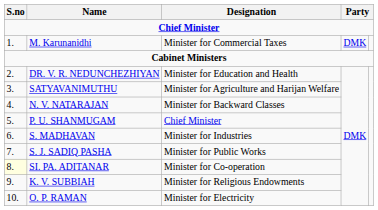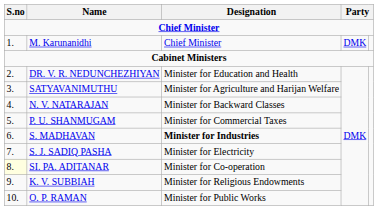M. Karunanidhi | Designation: Minister for Commercial Taxes -> Chief Minister
P. U. SHANMUGAM | Designation: Chief Minister -> Minister for Commercial Taxes
S. MADHAVAN | Designation: normal -> bold
S. J. SADIQ PASHA | Designation: Minister for Public Works -> Minister for Electricity
O. P. RAMAN | Designation: Minister for Electricity -> Minister for Public Works
